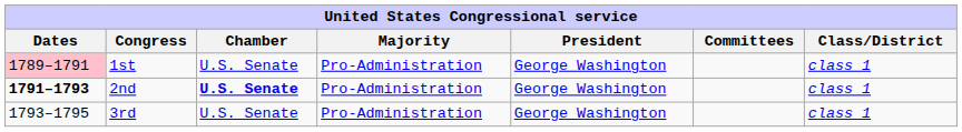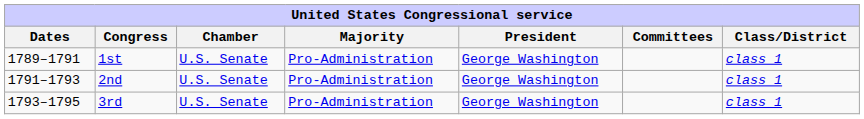1st | Dates: pink background -> no background
2nd | Dates: bold -> normal
2nd | Chamber: bold -> normal
